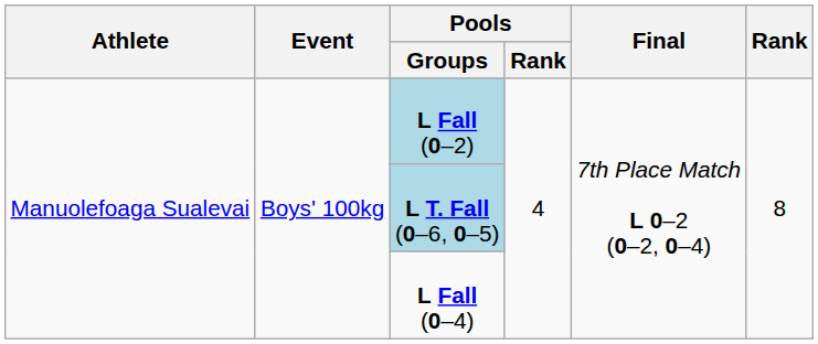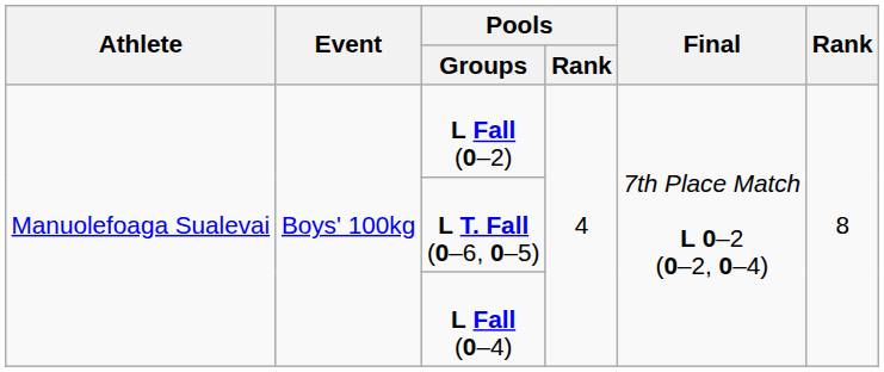L Fall (0–2) | Pools / Groups: lightblue background -> no background
L T. Fall (0–6, 0–5) | Pools / Groups: lightblue background -> no background
